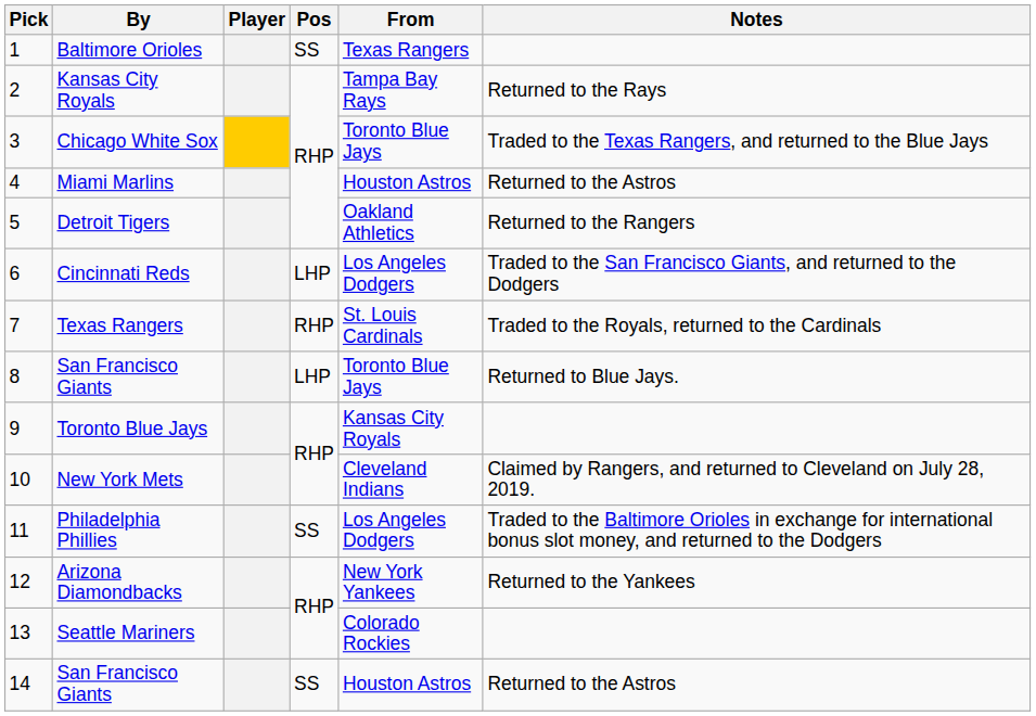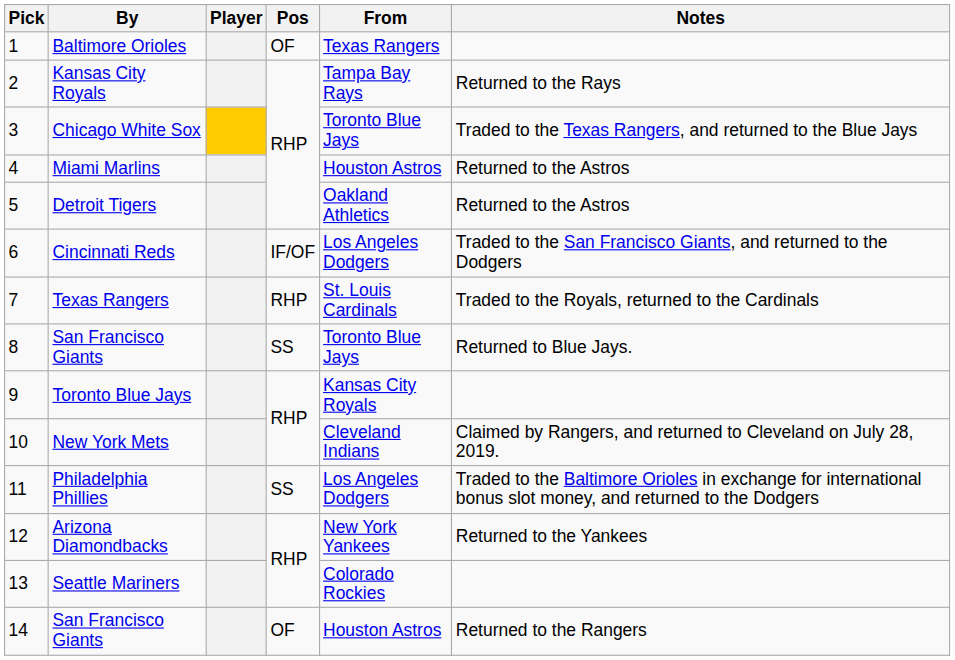Baltimore Orioles | Pos: SS -> OF
Detroit Tigers | Notes: Returned to the Rangers -> Returned to the Astros
Cincinnati Reds | Pos: LHP -> IF/OF
8 / San Francisco Giants | Pos: LHP -> SS
14 / San Francisco Giants | Pos: SS -> OF
14 / San Francisco Giants | Notes: Returned to the Astros -> Returned to the Rangers
